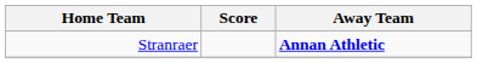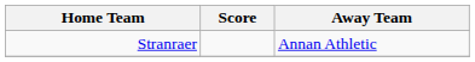Stranraer | Away Team: bold -> normal
